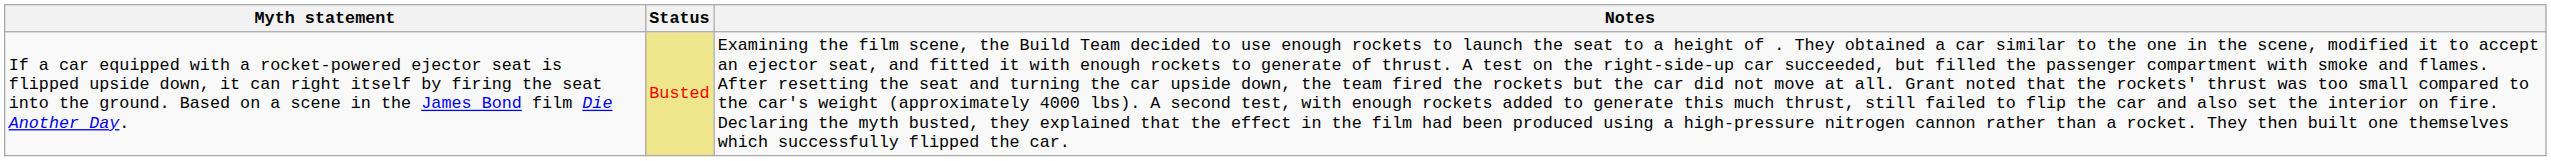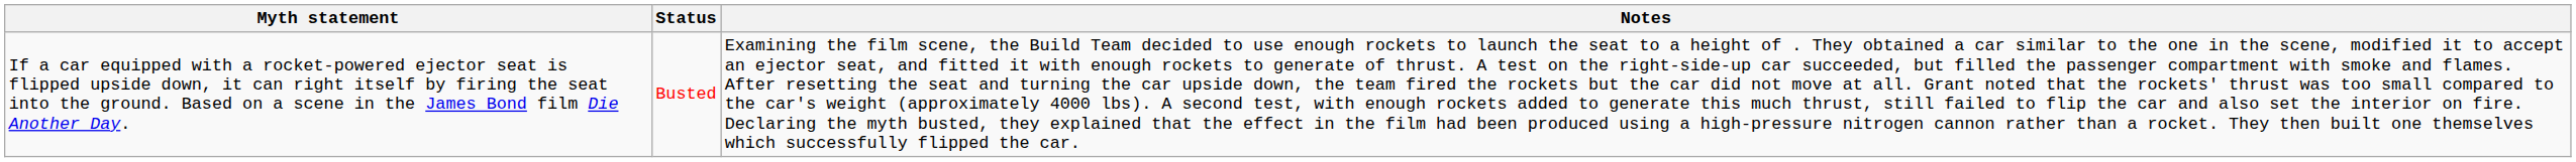row 2 | Status: khaki background -> no background
